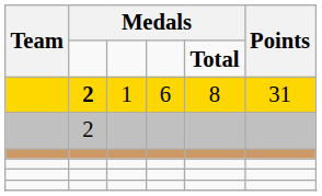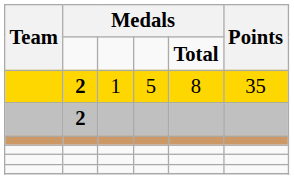row 3 | column 4: 6 -> 5
row 3 | Points: 31 -> 35
row 4 | column 2: normal -> bold
